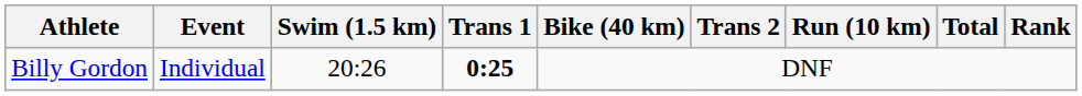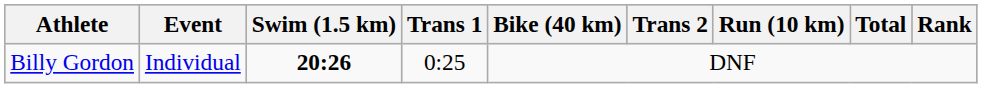Billy Gordon | Swim (1.5 km): normal -> bold
Billy Gordon | Trans 1: bold -> normal
